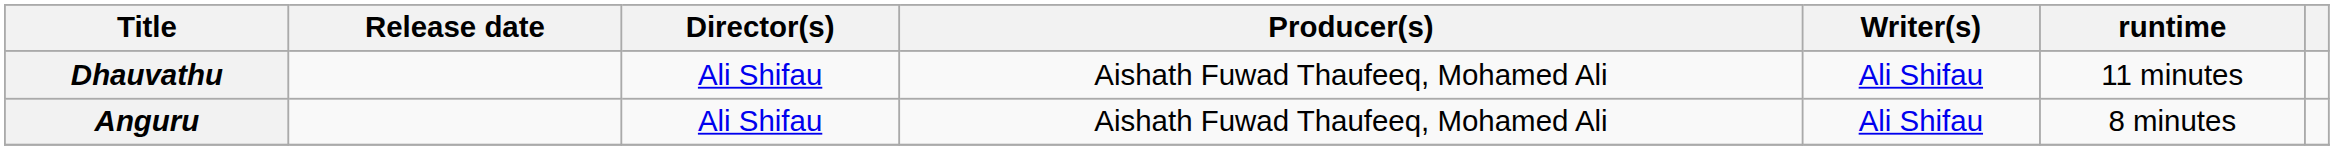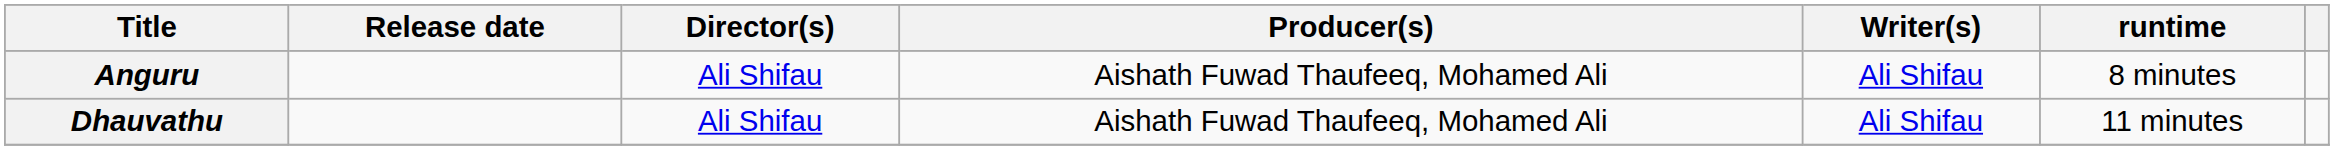rows swapped: Dhauvathu <-> Anguru
